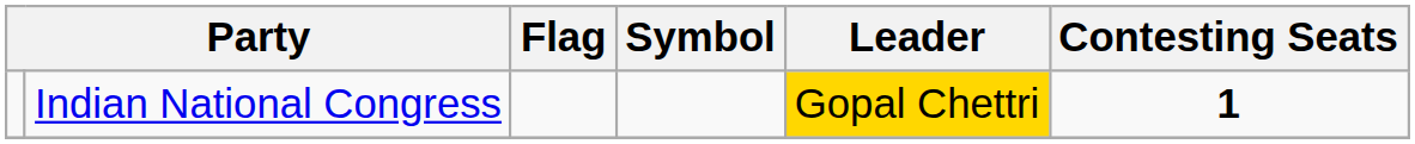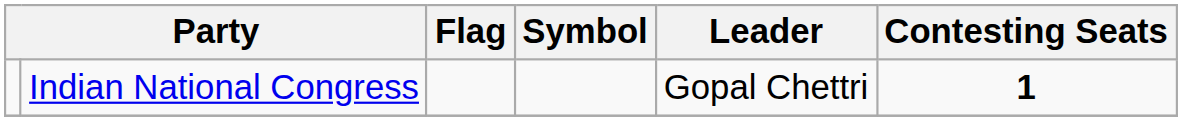Indian National Congress | Leader: gold background -> no background
